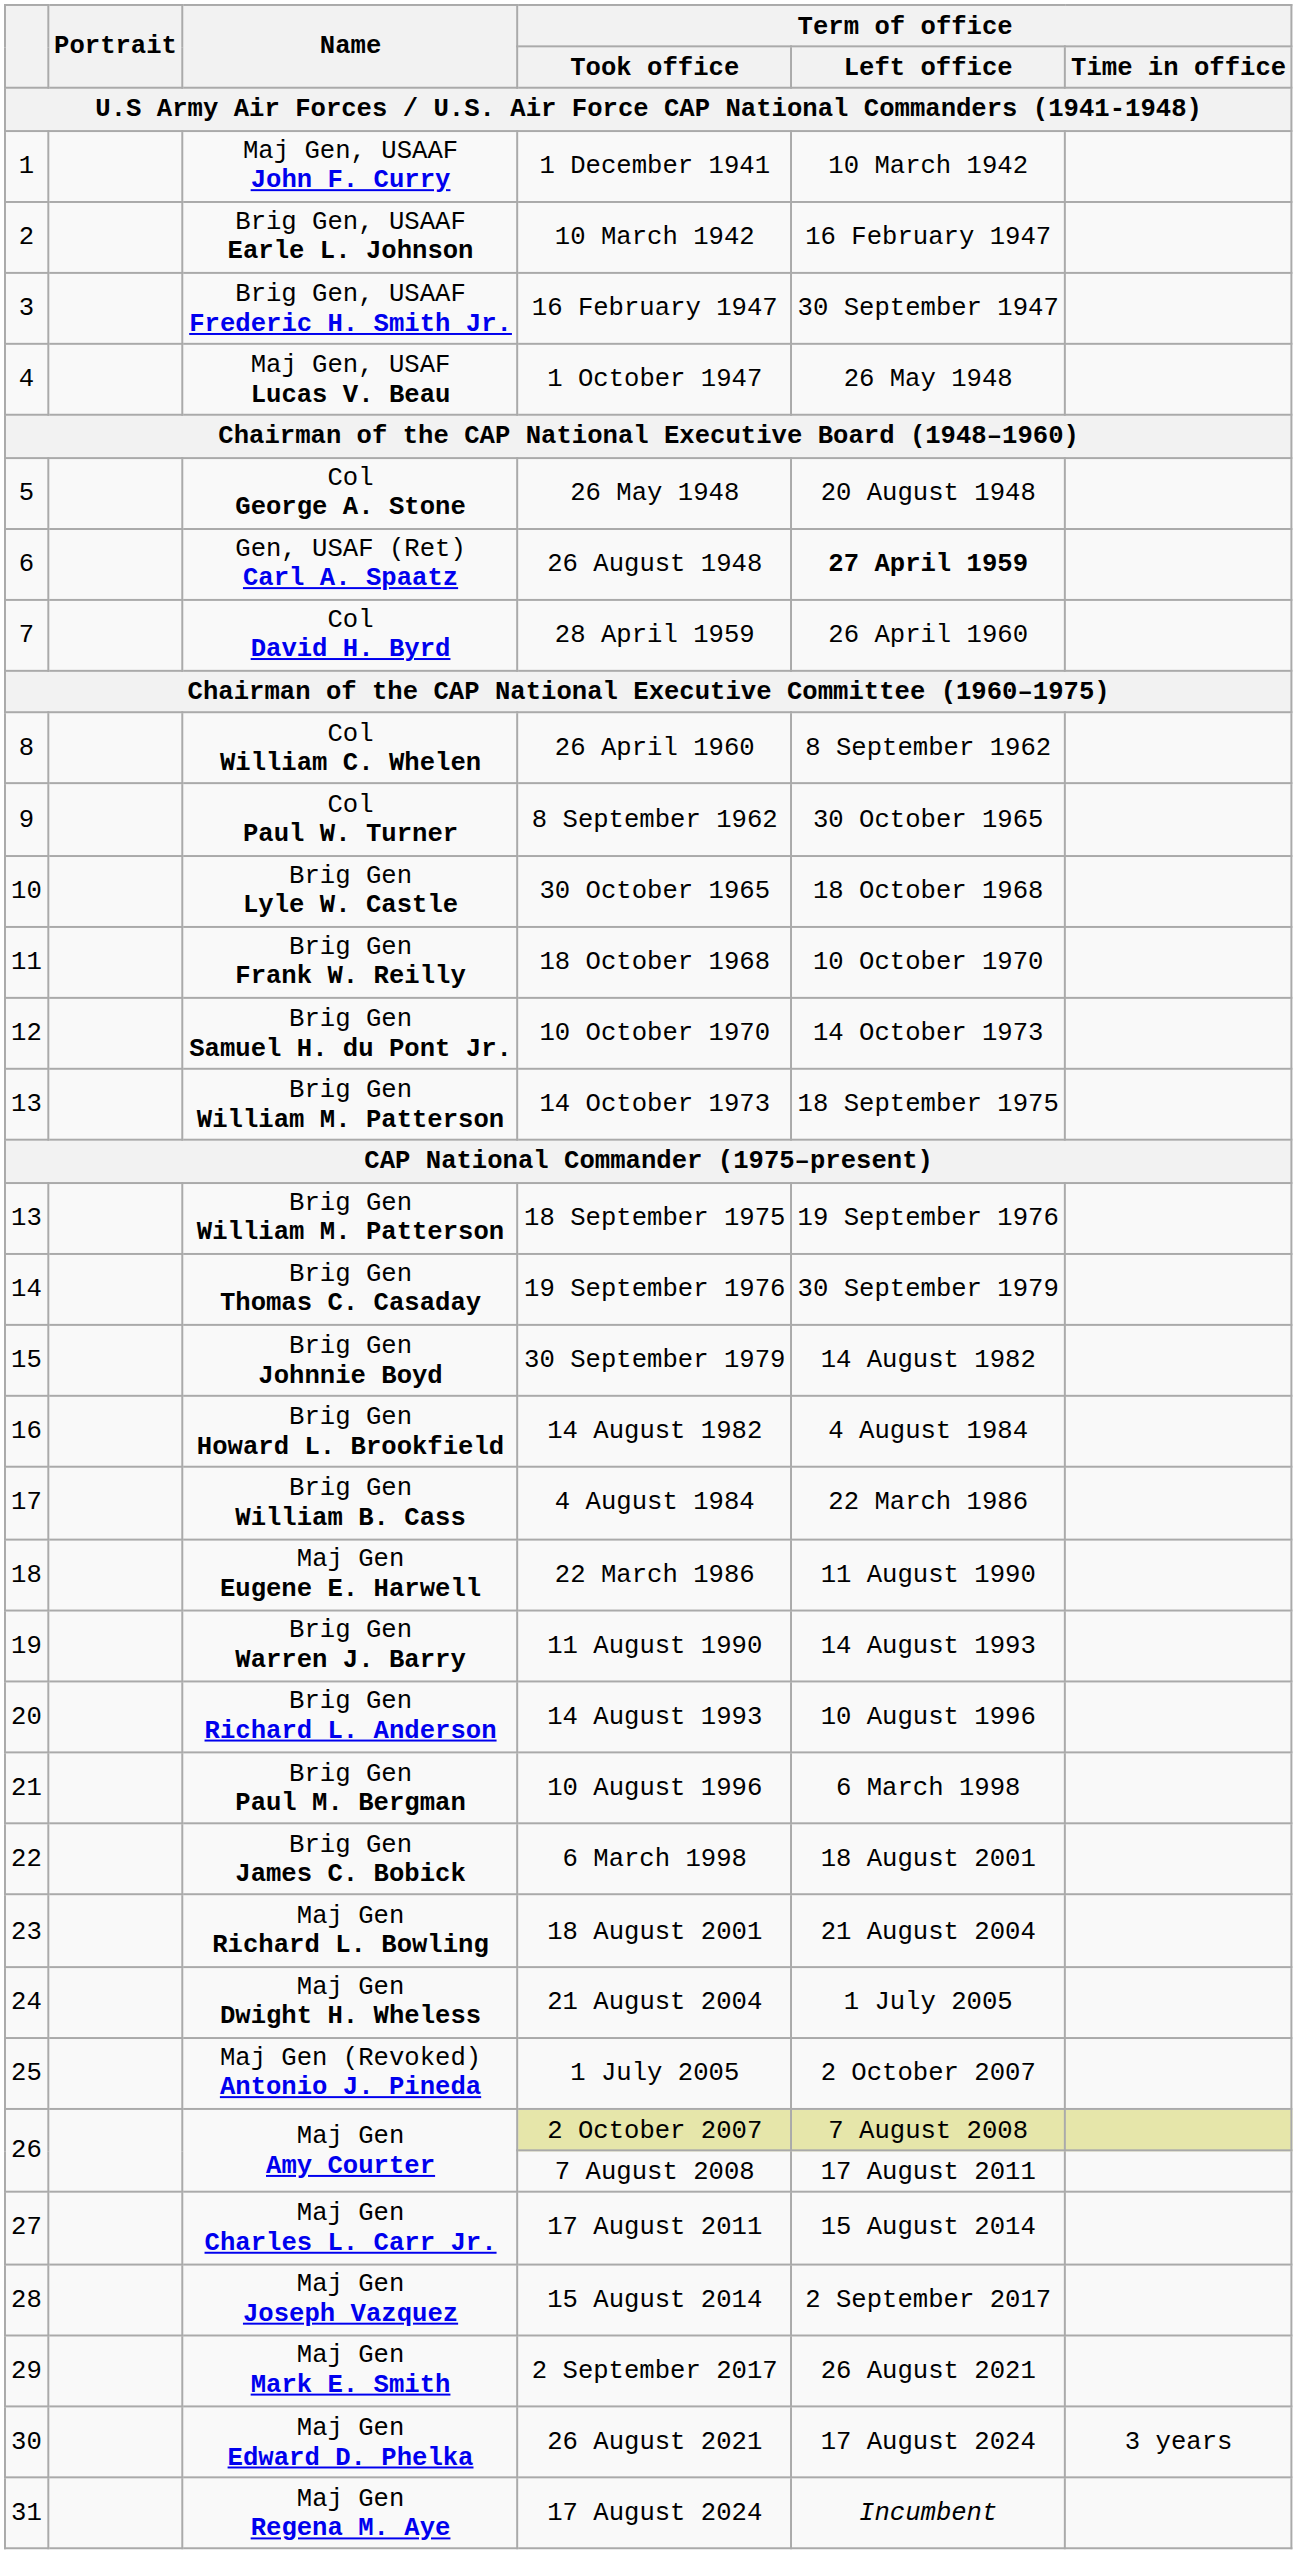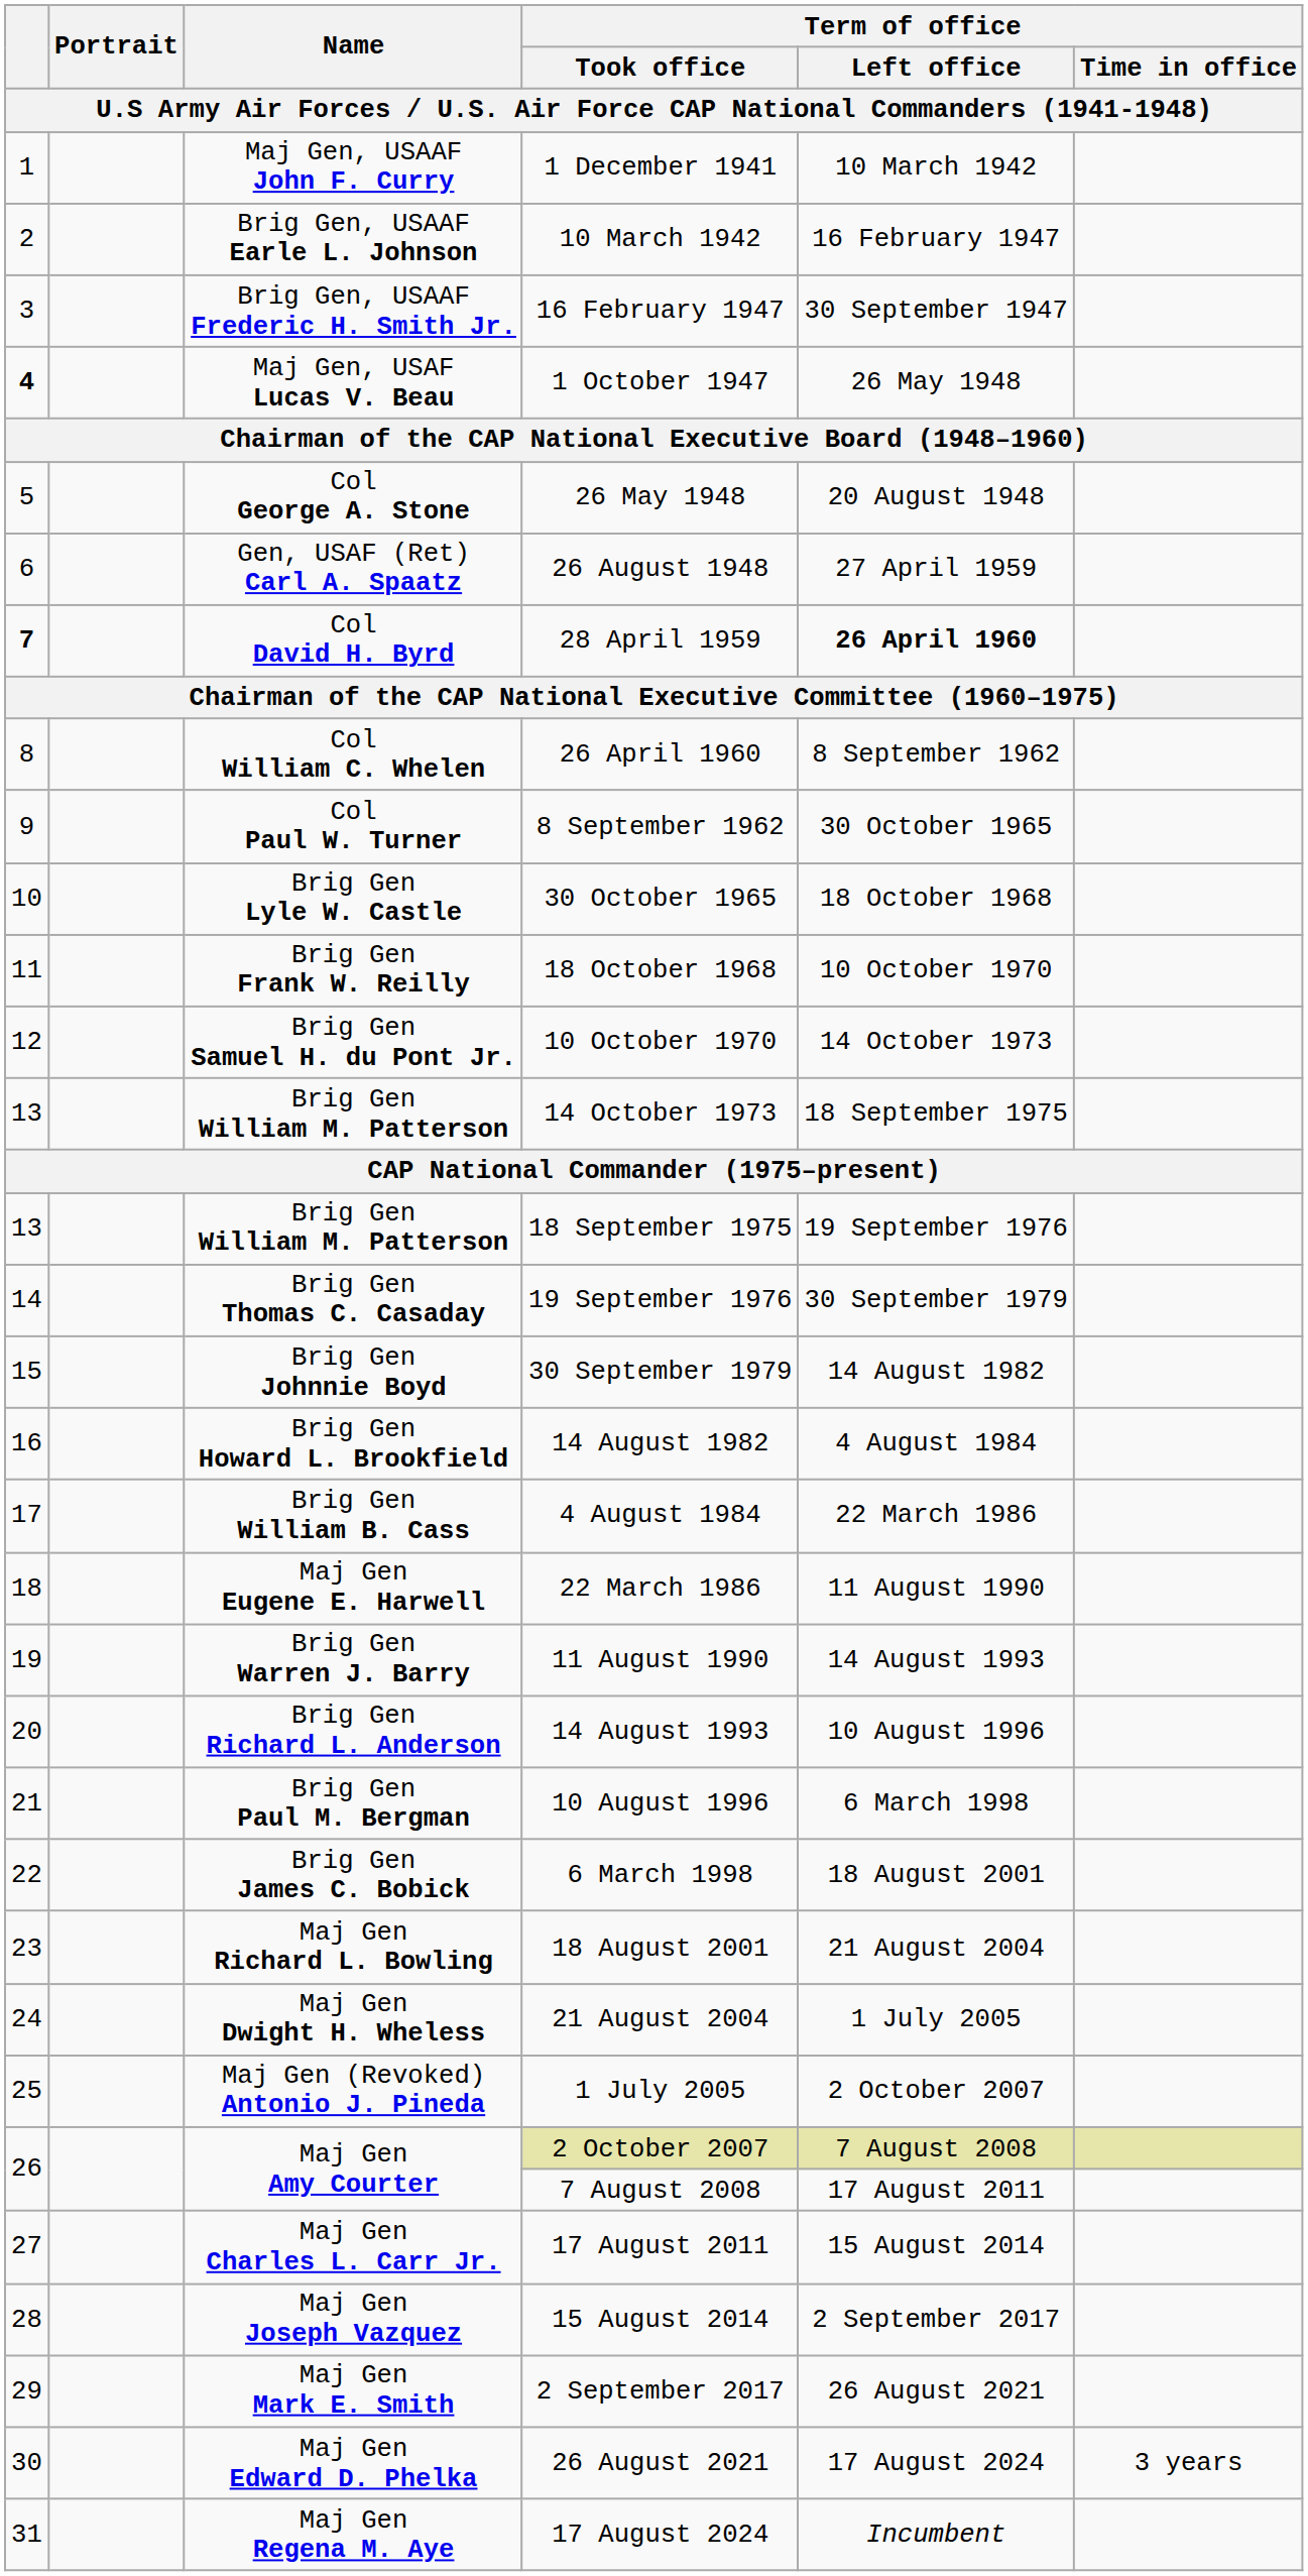1 October 1947 | column 1: normal -> bold
26 August 1948 | Term of office / Left office: bold -> normal
28 April 1959 | column 1: normal -> bold
28 April 1959 | Term of office / Left office: normal -> bold
